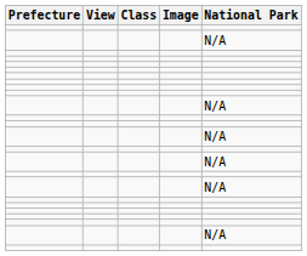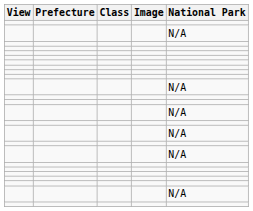columns swapped: View <-> Prefecture
